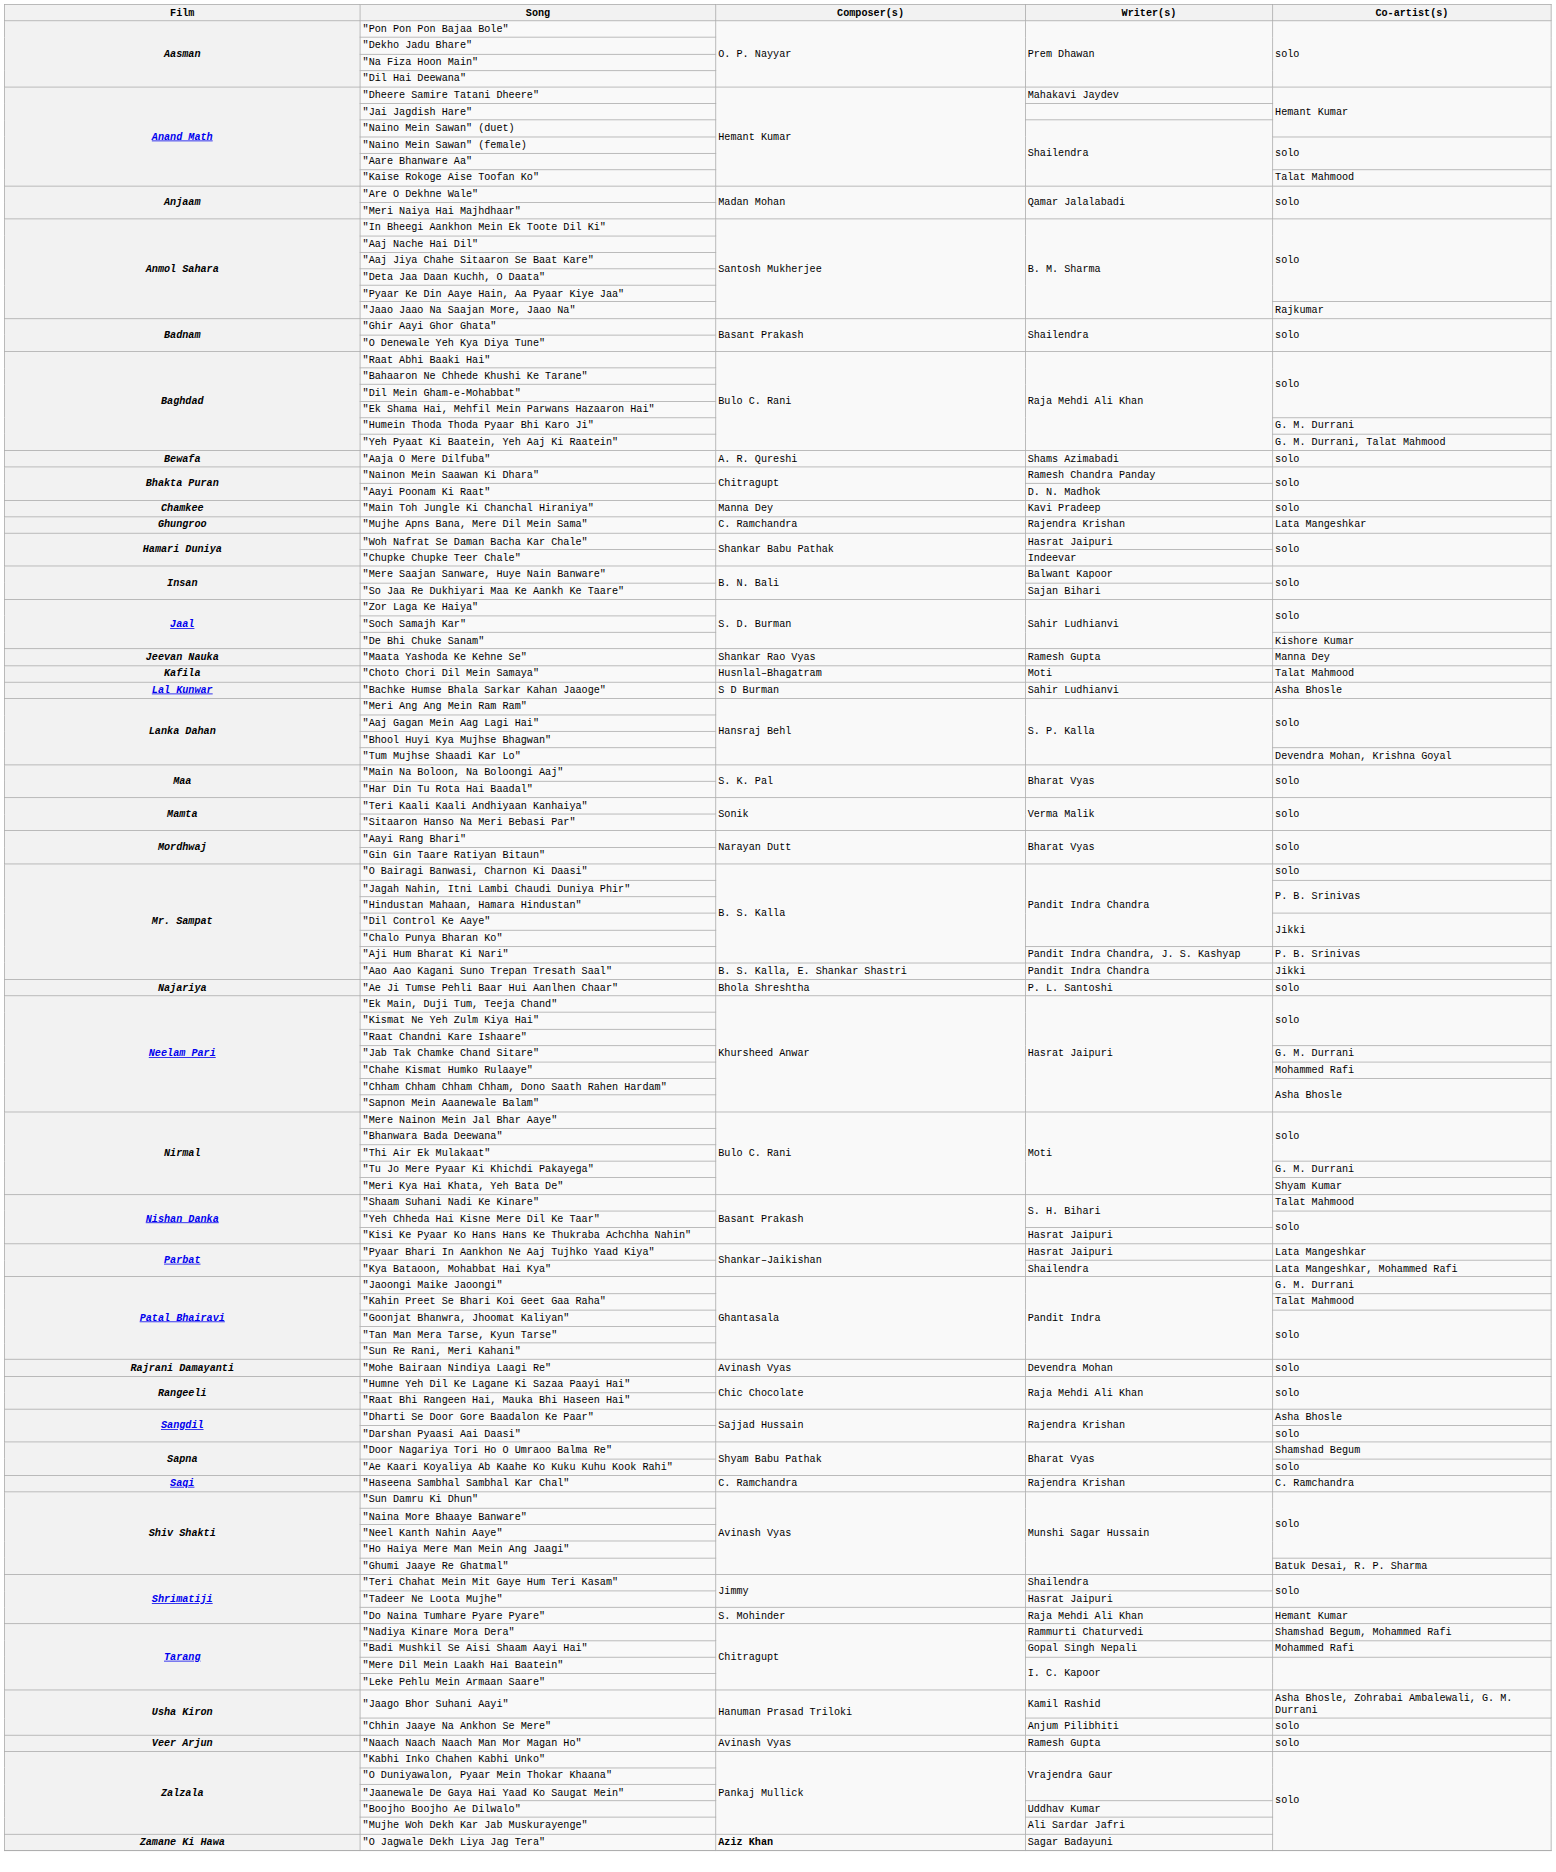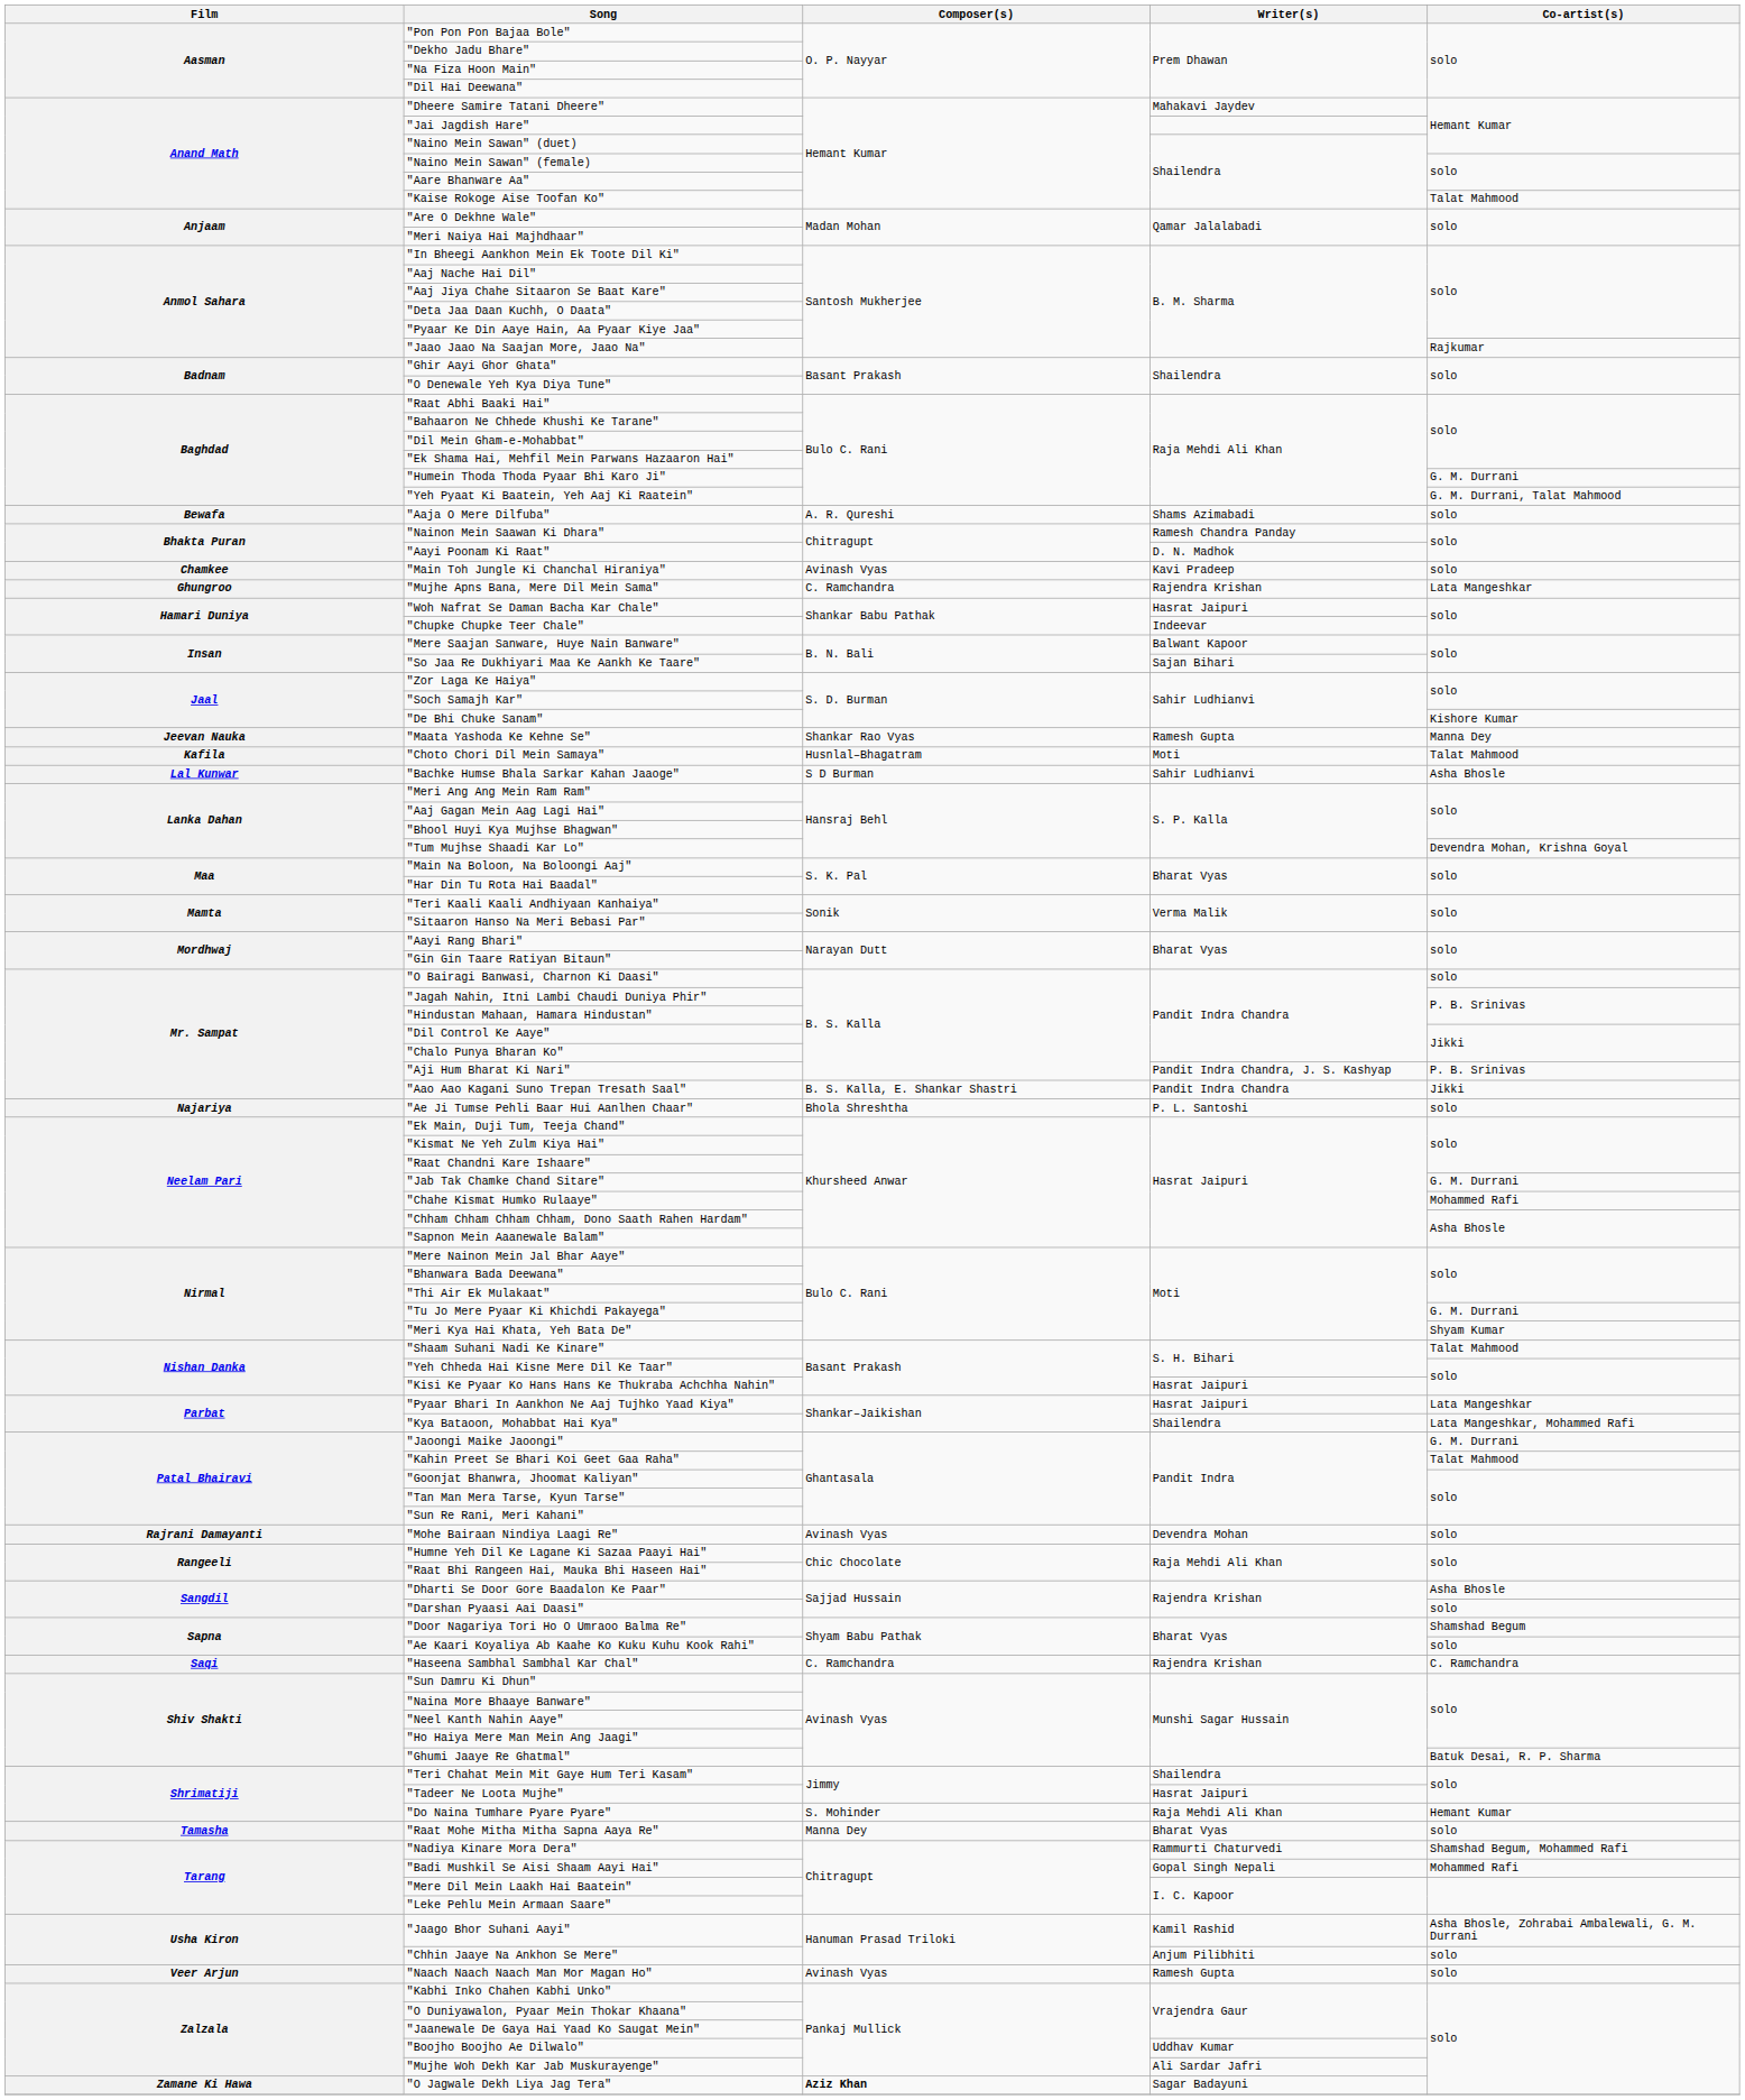"Main Toh Jungle Ki Chanchal Hiraniya" | Composer(s): Manna Dey -> Avinash Vyas
+ row: Tamasha | "Raat Mohe Mitha Mitha Sapna Aaya Re" | Manna Dey | Bharat Vyas | solo
